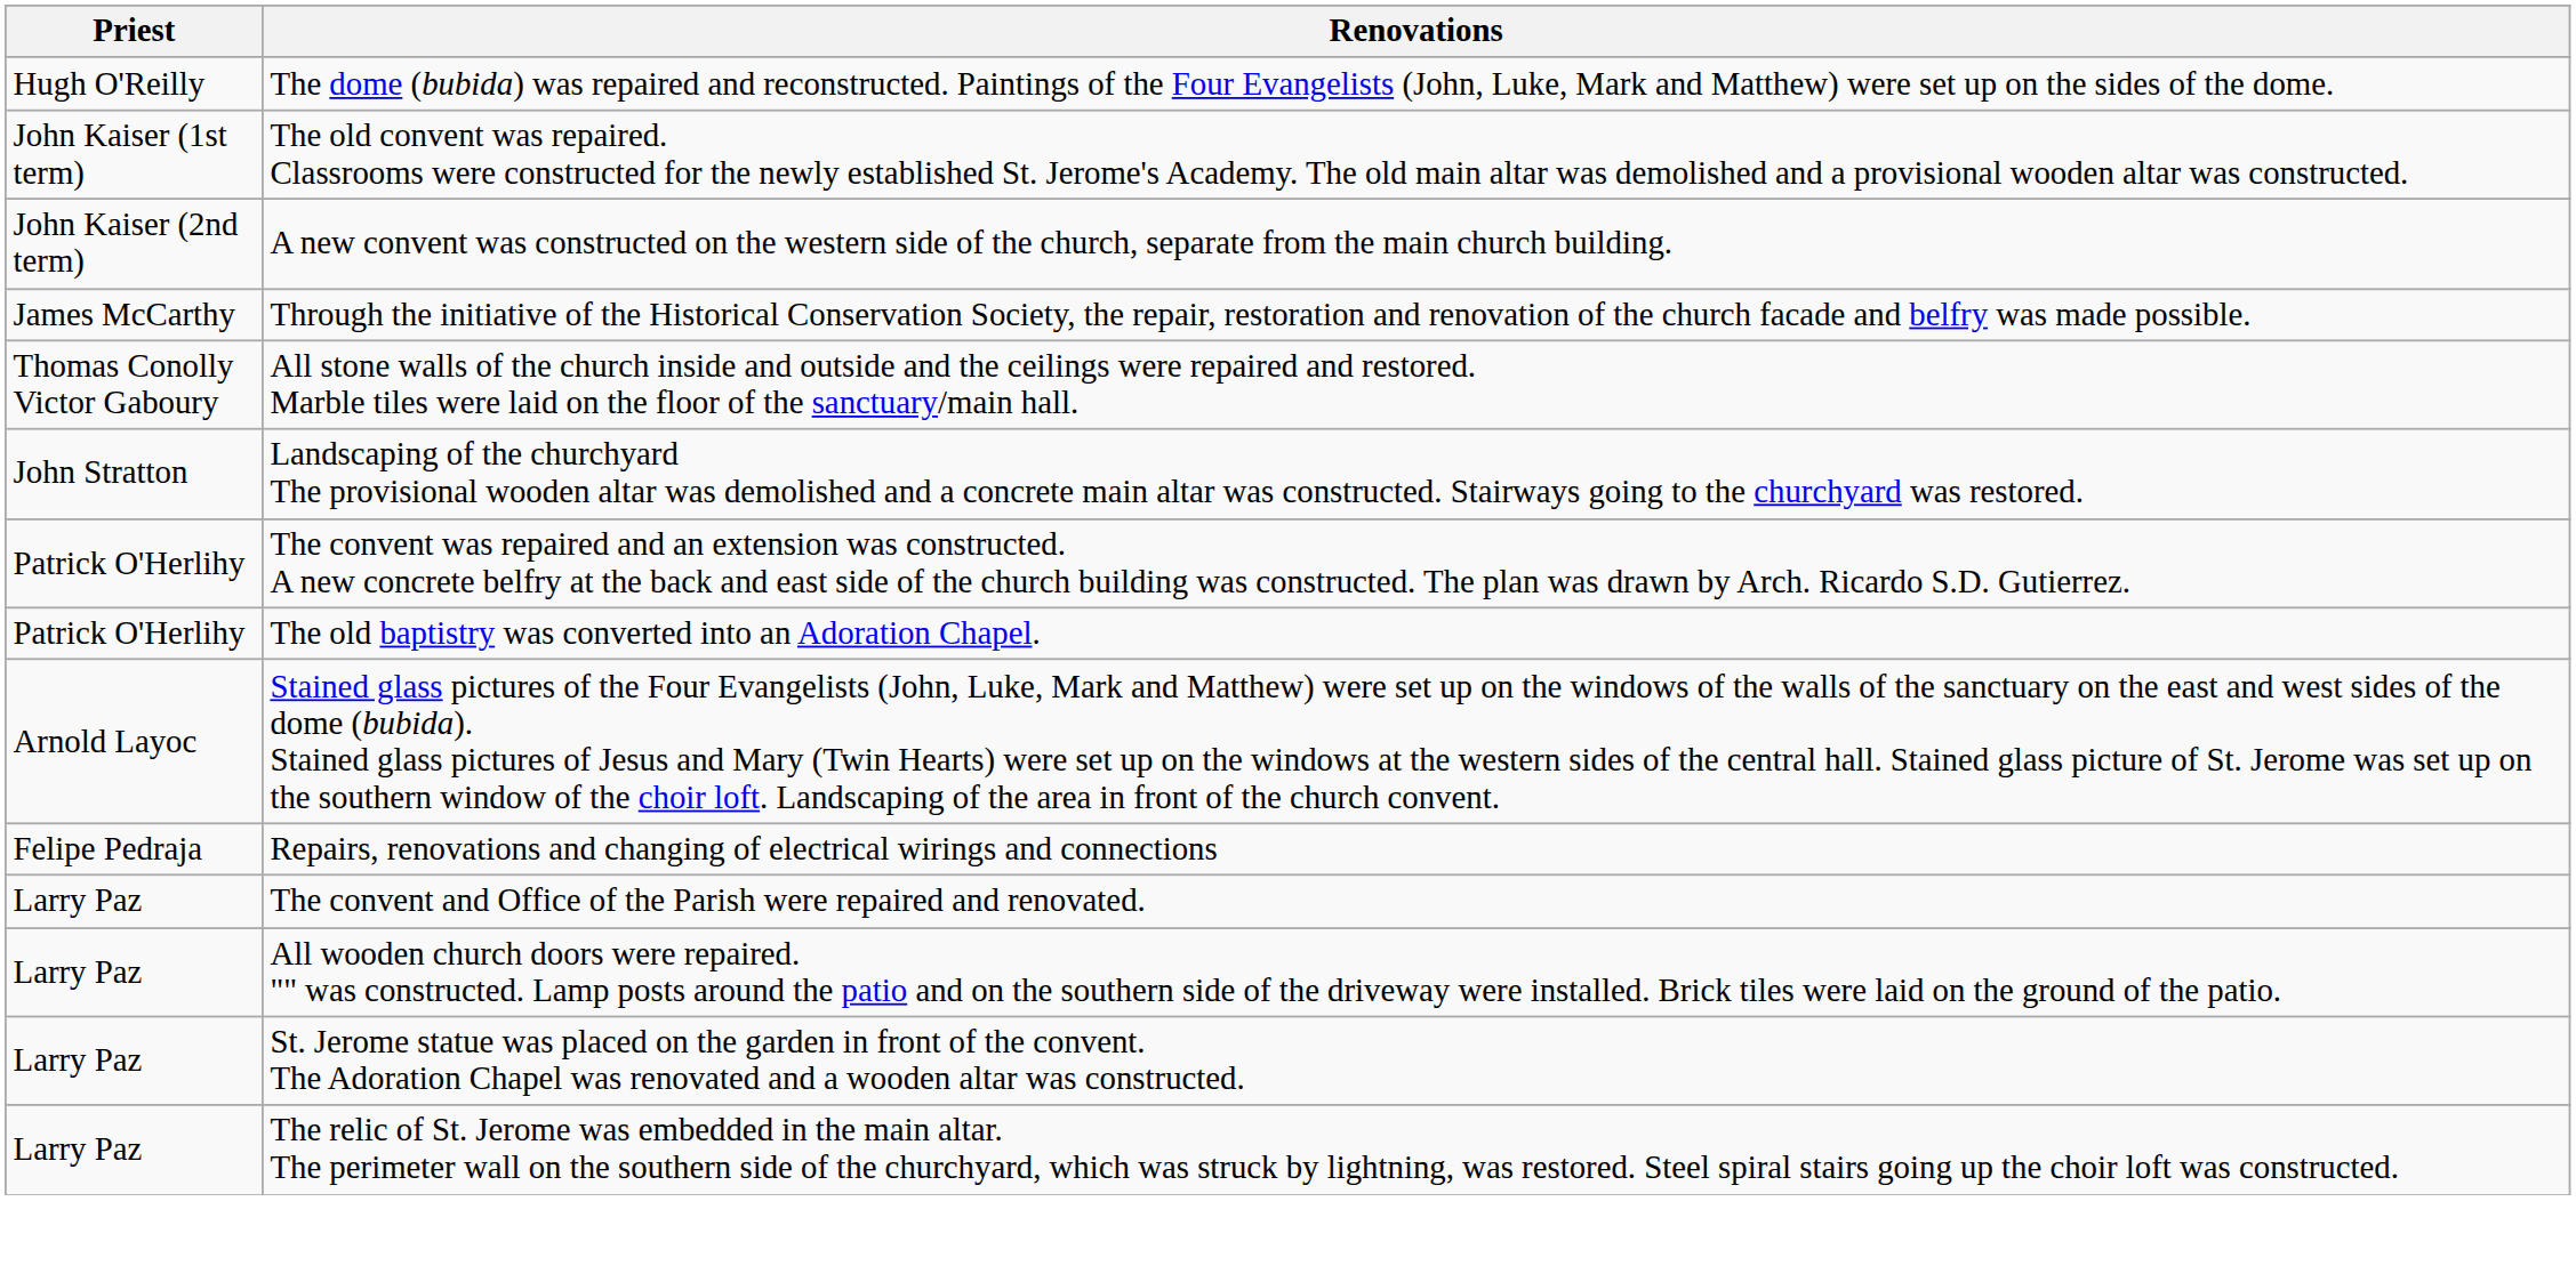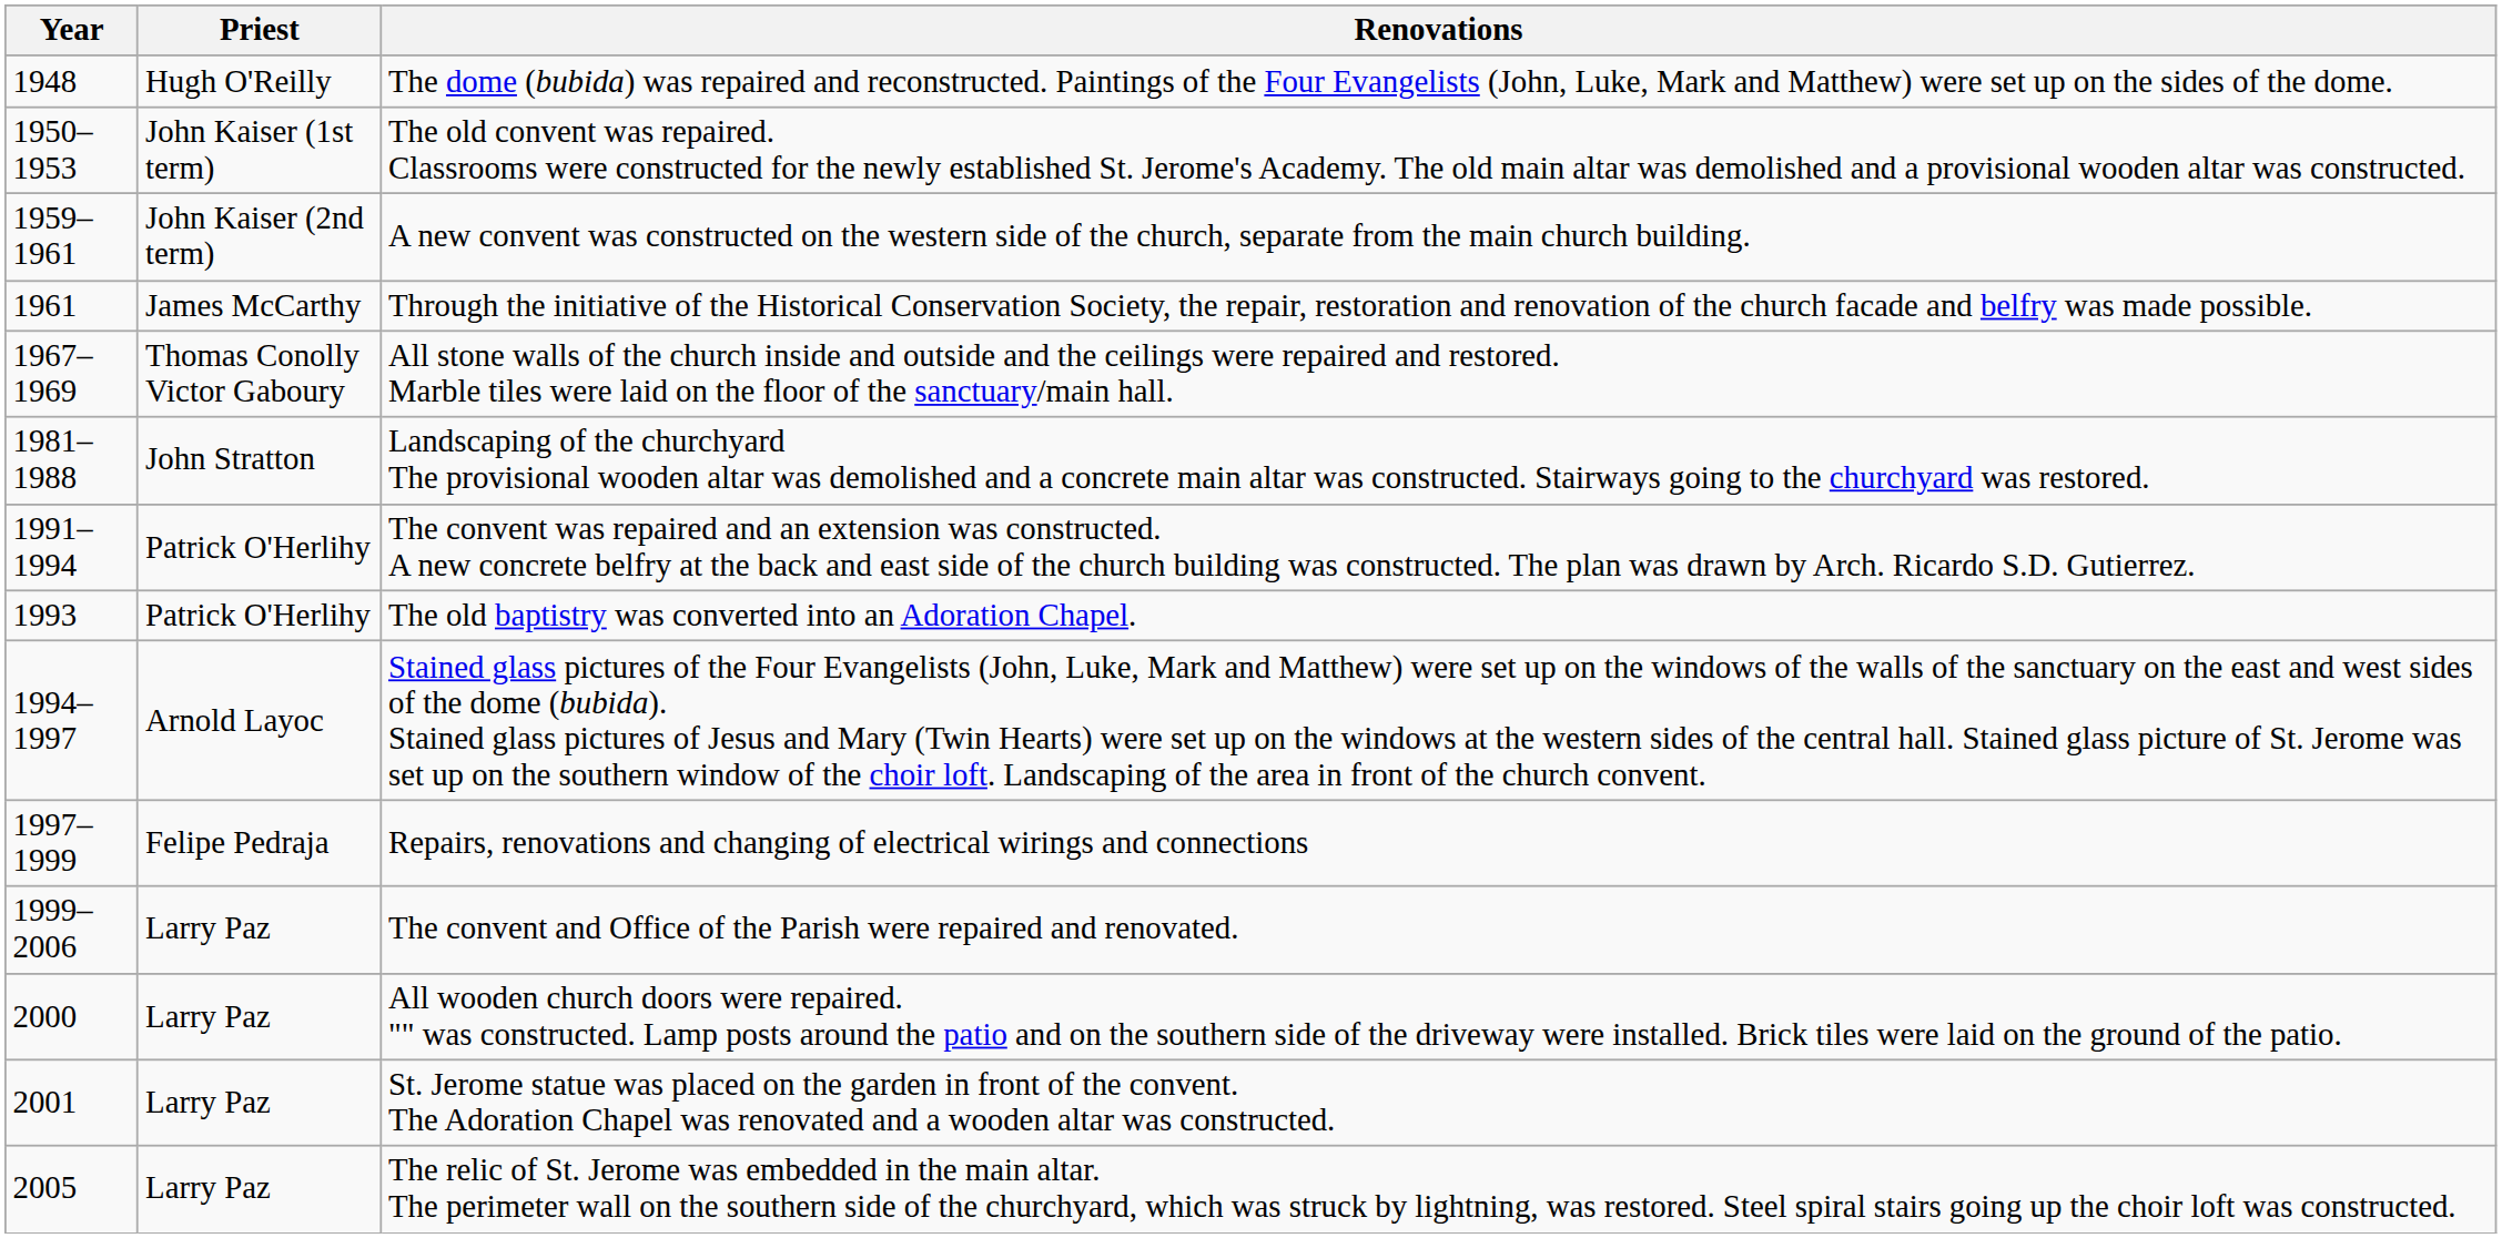+ column: Year | 1948 | 1950–1953 | 1959–1961 | 1961 | 1967–1969 | 1981–1988 | 1991–1994 | 1993 | 1994–1997 | 1997–1999 | 1999–2006 | 2000 | 2001 | 2005
